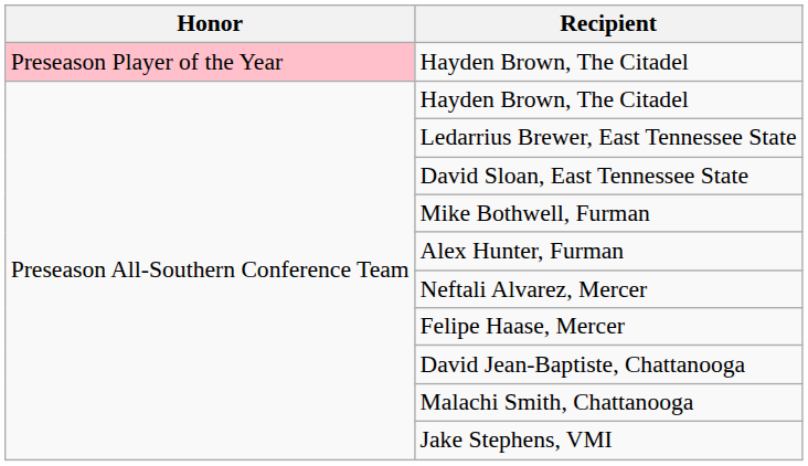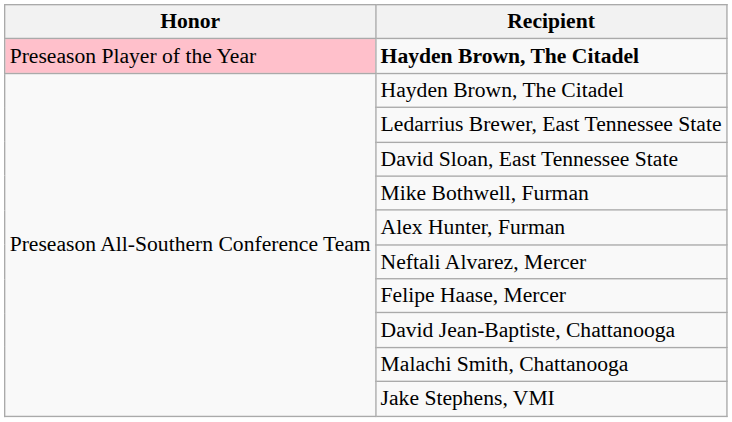row 2 | Recipient: normal -> bold
